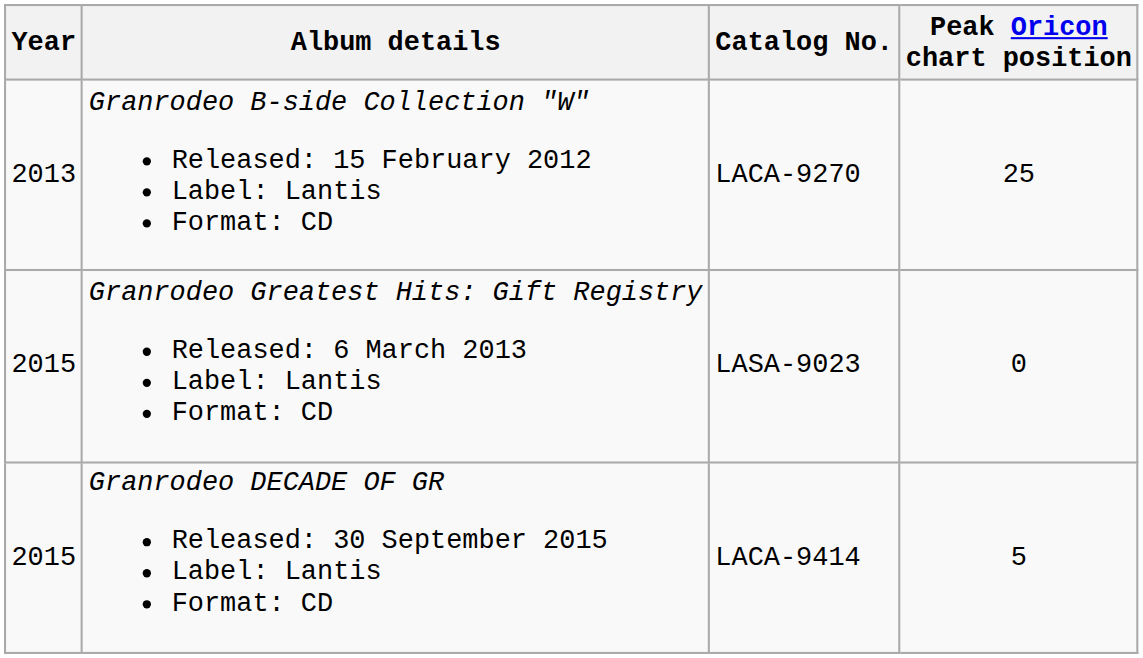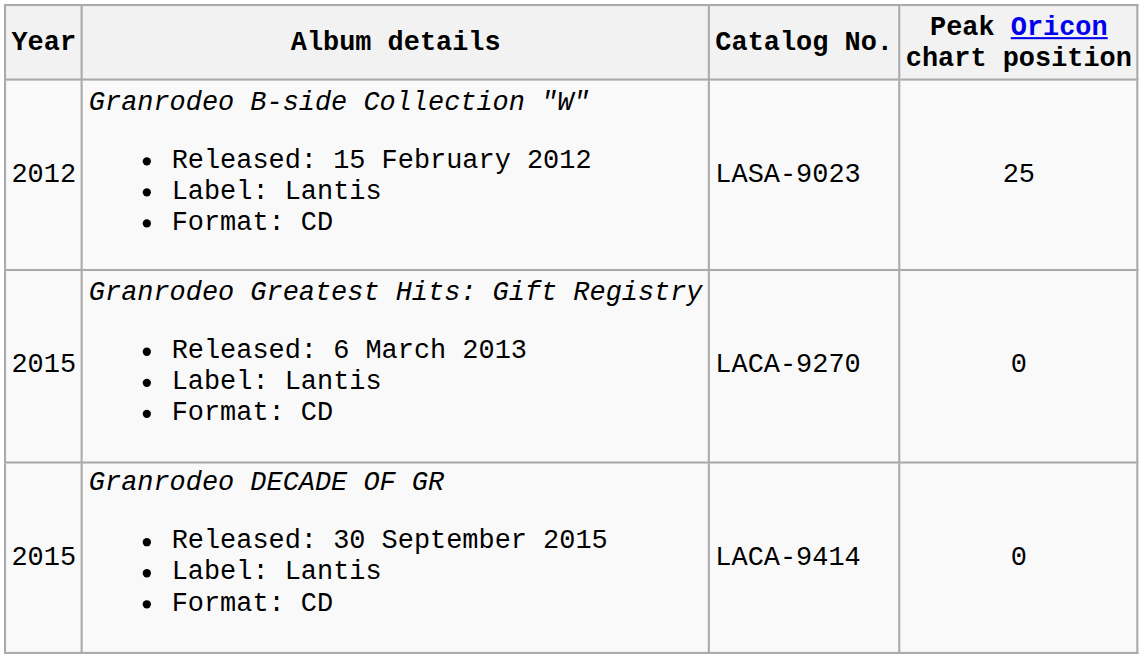row 2 | Year: 2013 -> 2012
row 2 | Catalog No.: LACA-9270 -> LASA-9023
row 3 | Catalog No.: LASA-9023 -> LACA-9270
row 4 | Peak Oricon chart position: 5 -> 0
